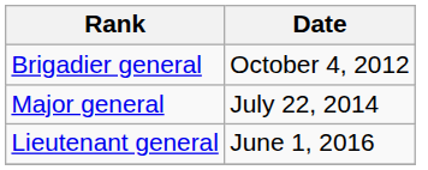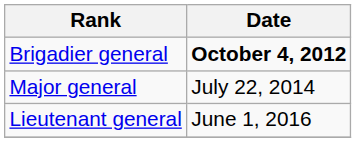Brigadier general | Date: normal -> bold
